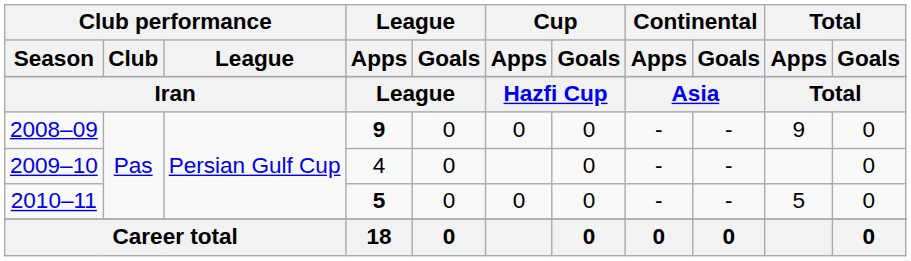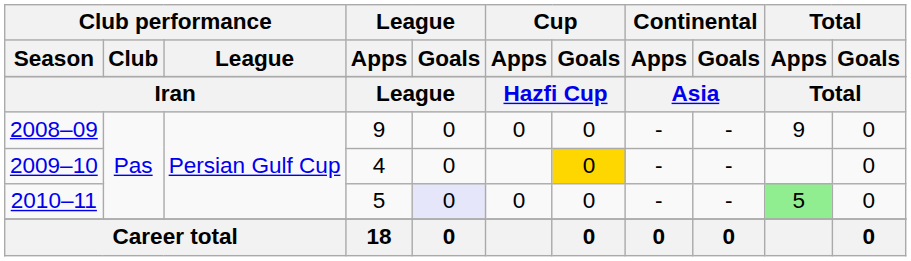2008–09 | League / Apps: bold -> normal
2009–10 | Cup / Goals: no background -> gold background
2010–11 | League / Apps: bold -> normal
2010–11 | League / Goals: no background -> lavender background
2010–11 | Total / Apps: no background -> lightgreen background
